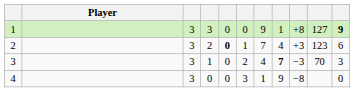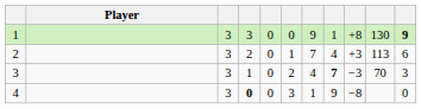row 2 | column 10: 127 -> 130
row 3 | column 5: bold -> normal
row 3 | column 10: 123 -> 113
row 5 | column 4: normal -> bold
